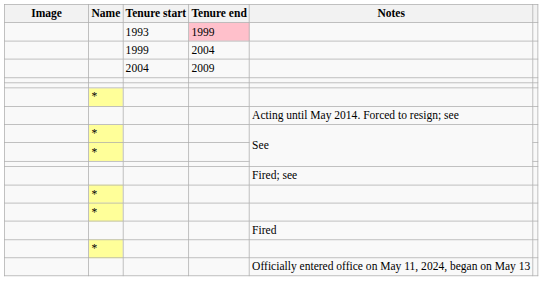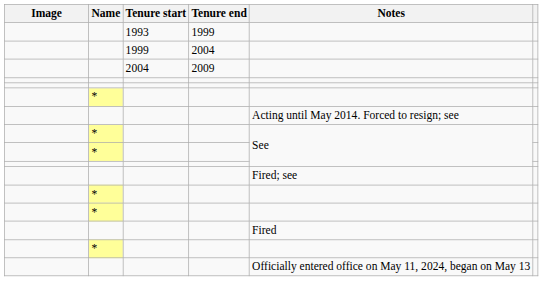1993 | Tenure end: pink background -> no background
